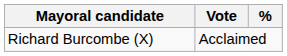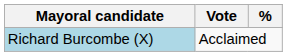Richard Burcombe (X) | Mayoral candidate: no background -> lightblue background
